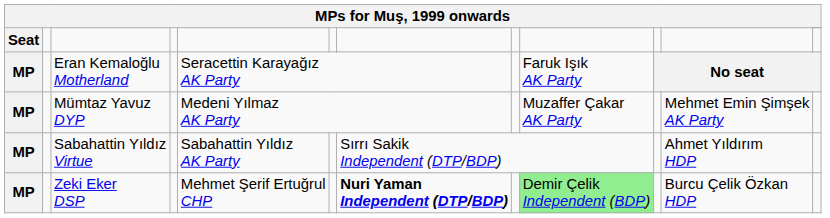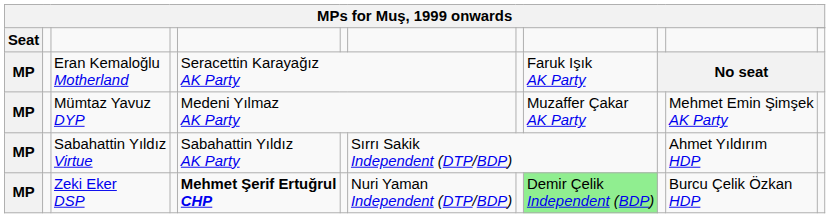Zeki Eker DSP | column 5: normal -> bold
Zeki Eker DSP | column 7: bold -> normal
